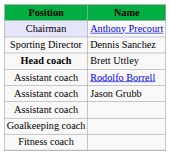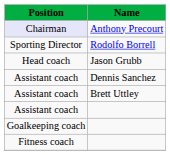row 3 | Name: Dennis Sanchez -> Rodolfo Borrell
row 4 | Position: bold -> normal
row 4 | Name: Brett Uttley -> Jason Grubb
row 5 | Name: Rodolfo Borrell -> Dennis Sanchez
row 6 | Name: Jason Grubb -> Brett Uttley
